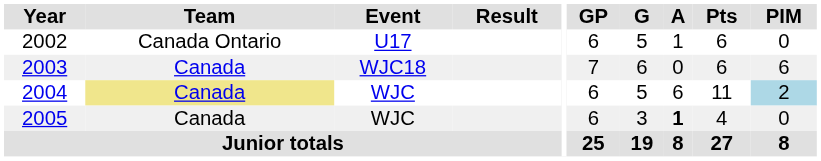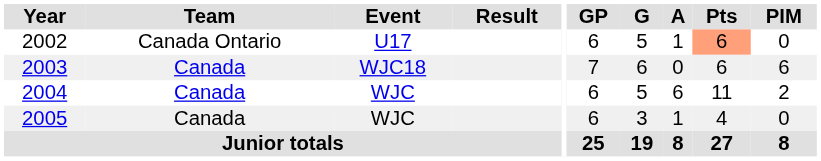2002 | Pts: no background -> lightsalmon background
2004 | Team: khaki background -> no background
2004 | PIM: lightblue background -> no background
2005 | A: bold -> normal
